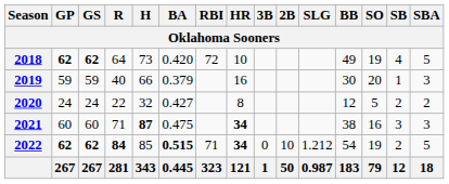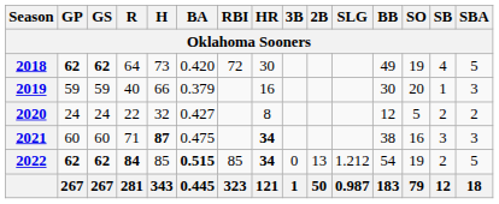2018 | HR: 10 -> 30
2022 | RBI: 71 -> 85
2022 | 2B: 10 -> 13
